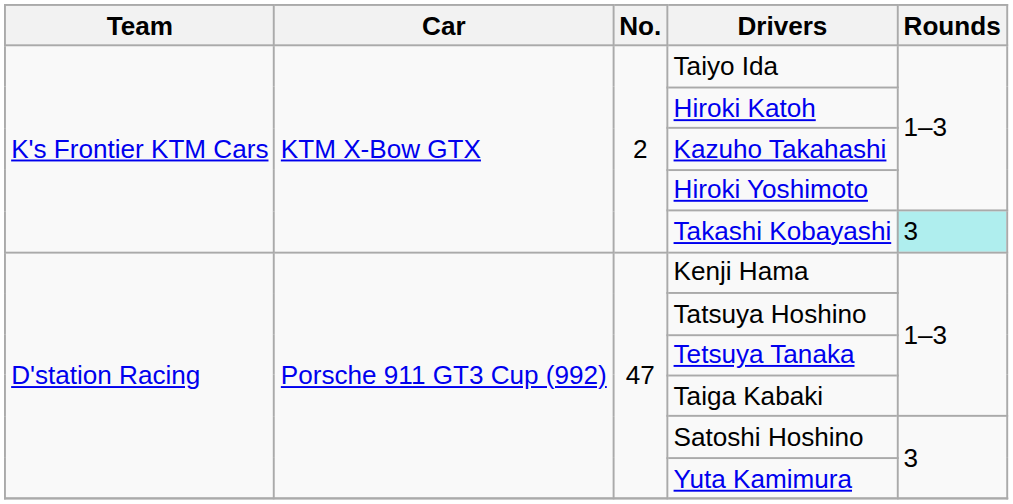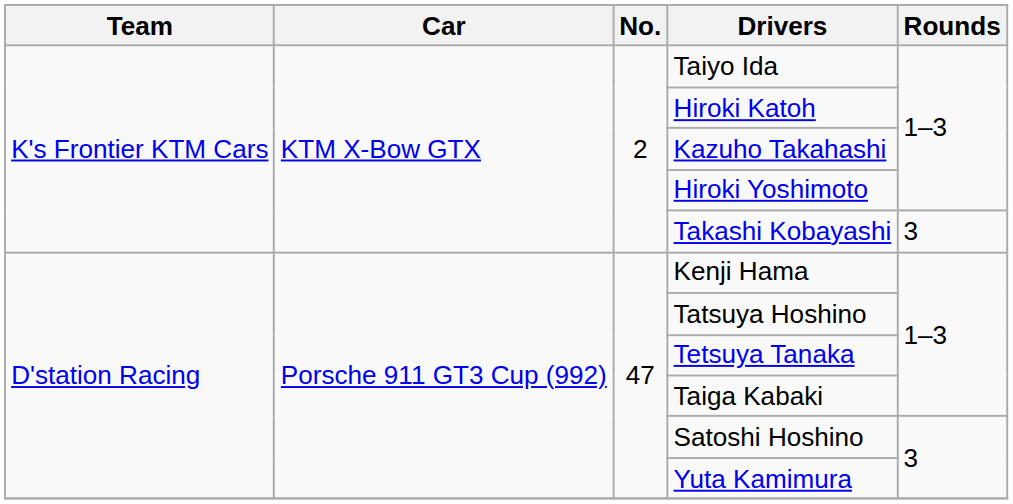Takashi Kobayashi | Rounds: paleturquoise background -> no background
